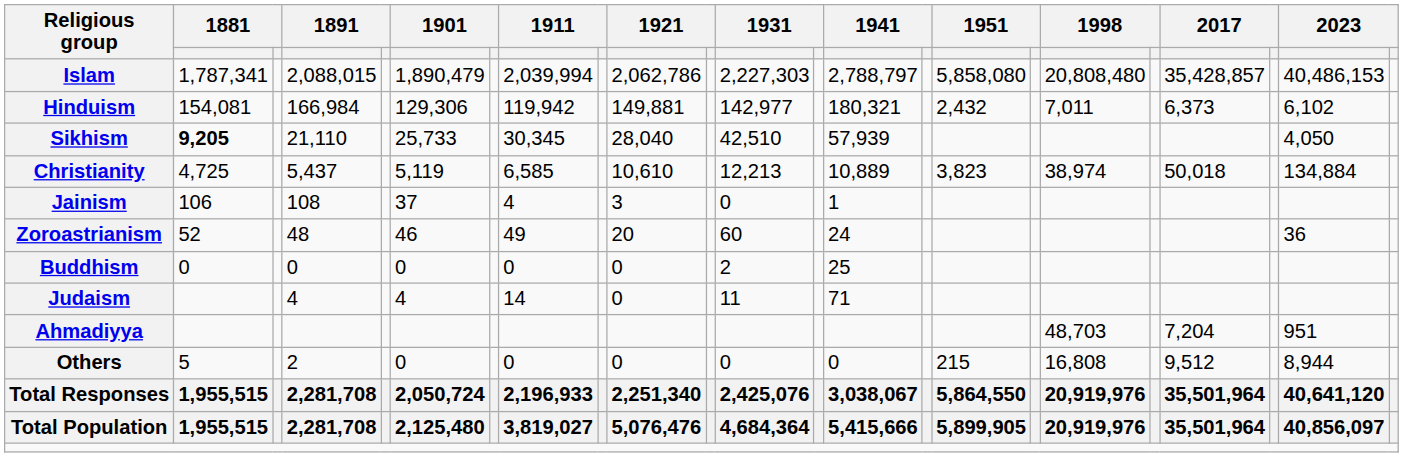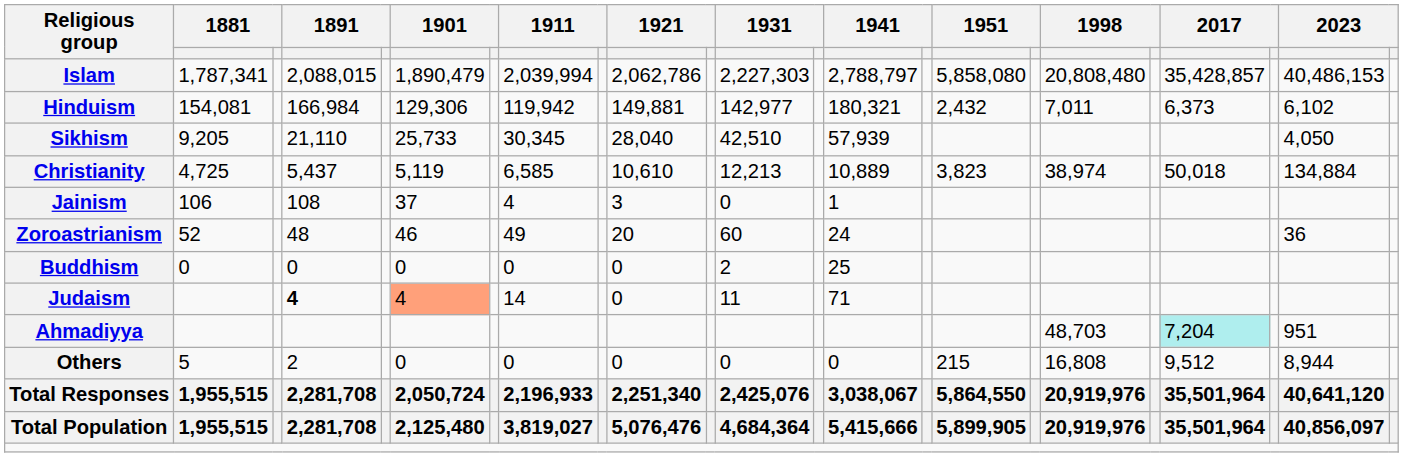Sikhism | column 2: bold -> normal
Judaism | column 4: normal -> bold
Judaism | column 6: no background -> lightsalmon background
Ahmadiyya | column 20: no background -> paleturquoise background
